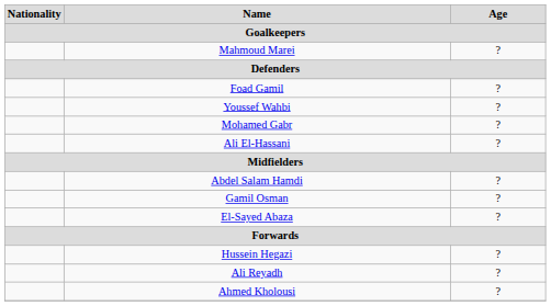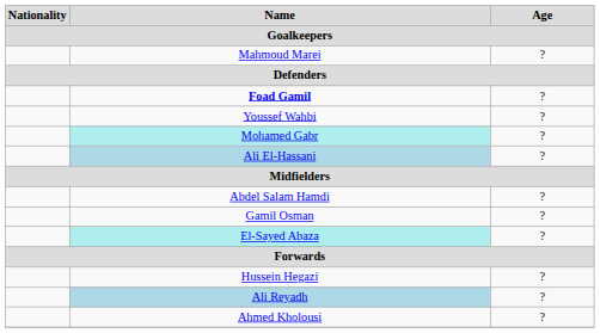Foad Gamil | Name: normal -> bold
Mohamed Gabr | Name: no background -> paleturquoise background
Ali El-Hassani | Name: no background -> lightblue background
El-Sayed Abaza | Name: no background -> paleturquoise background
Ali Reyadh | Name: no background -> lightblue background
